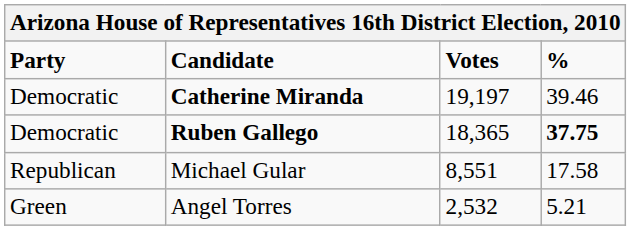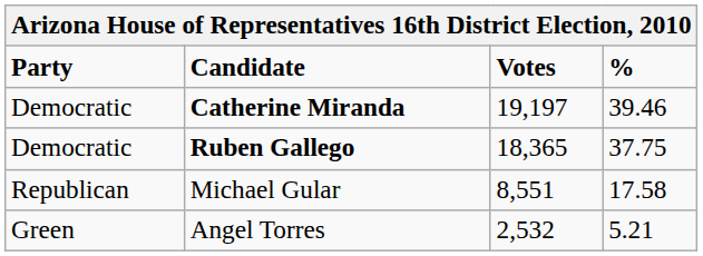Ruben Gallego | %: bold -> normal
